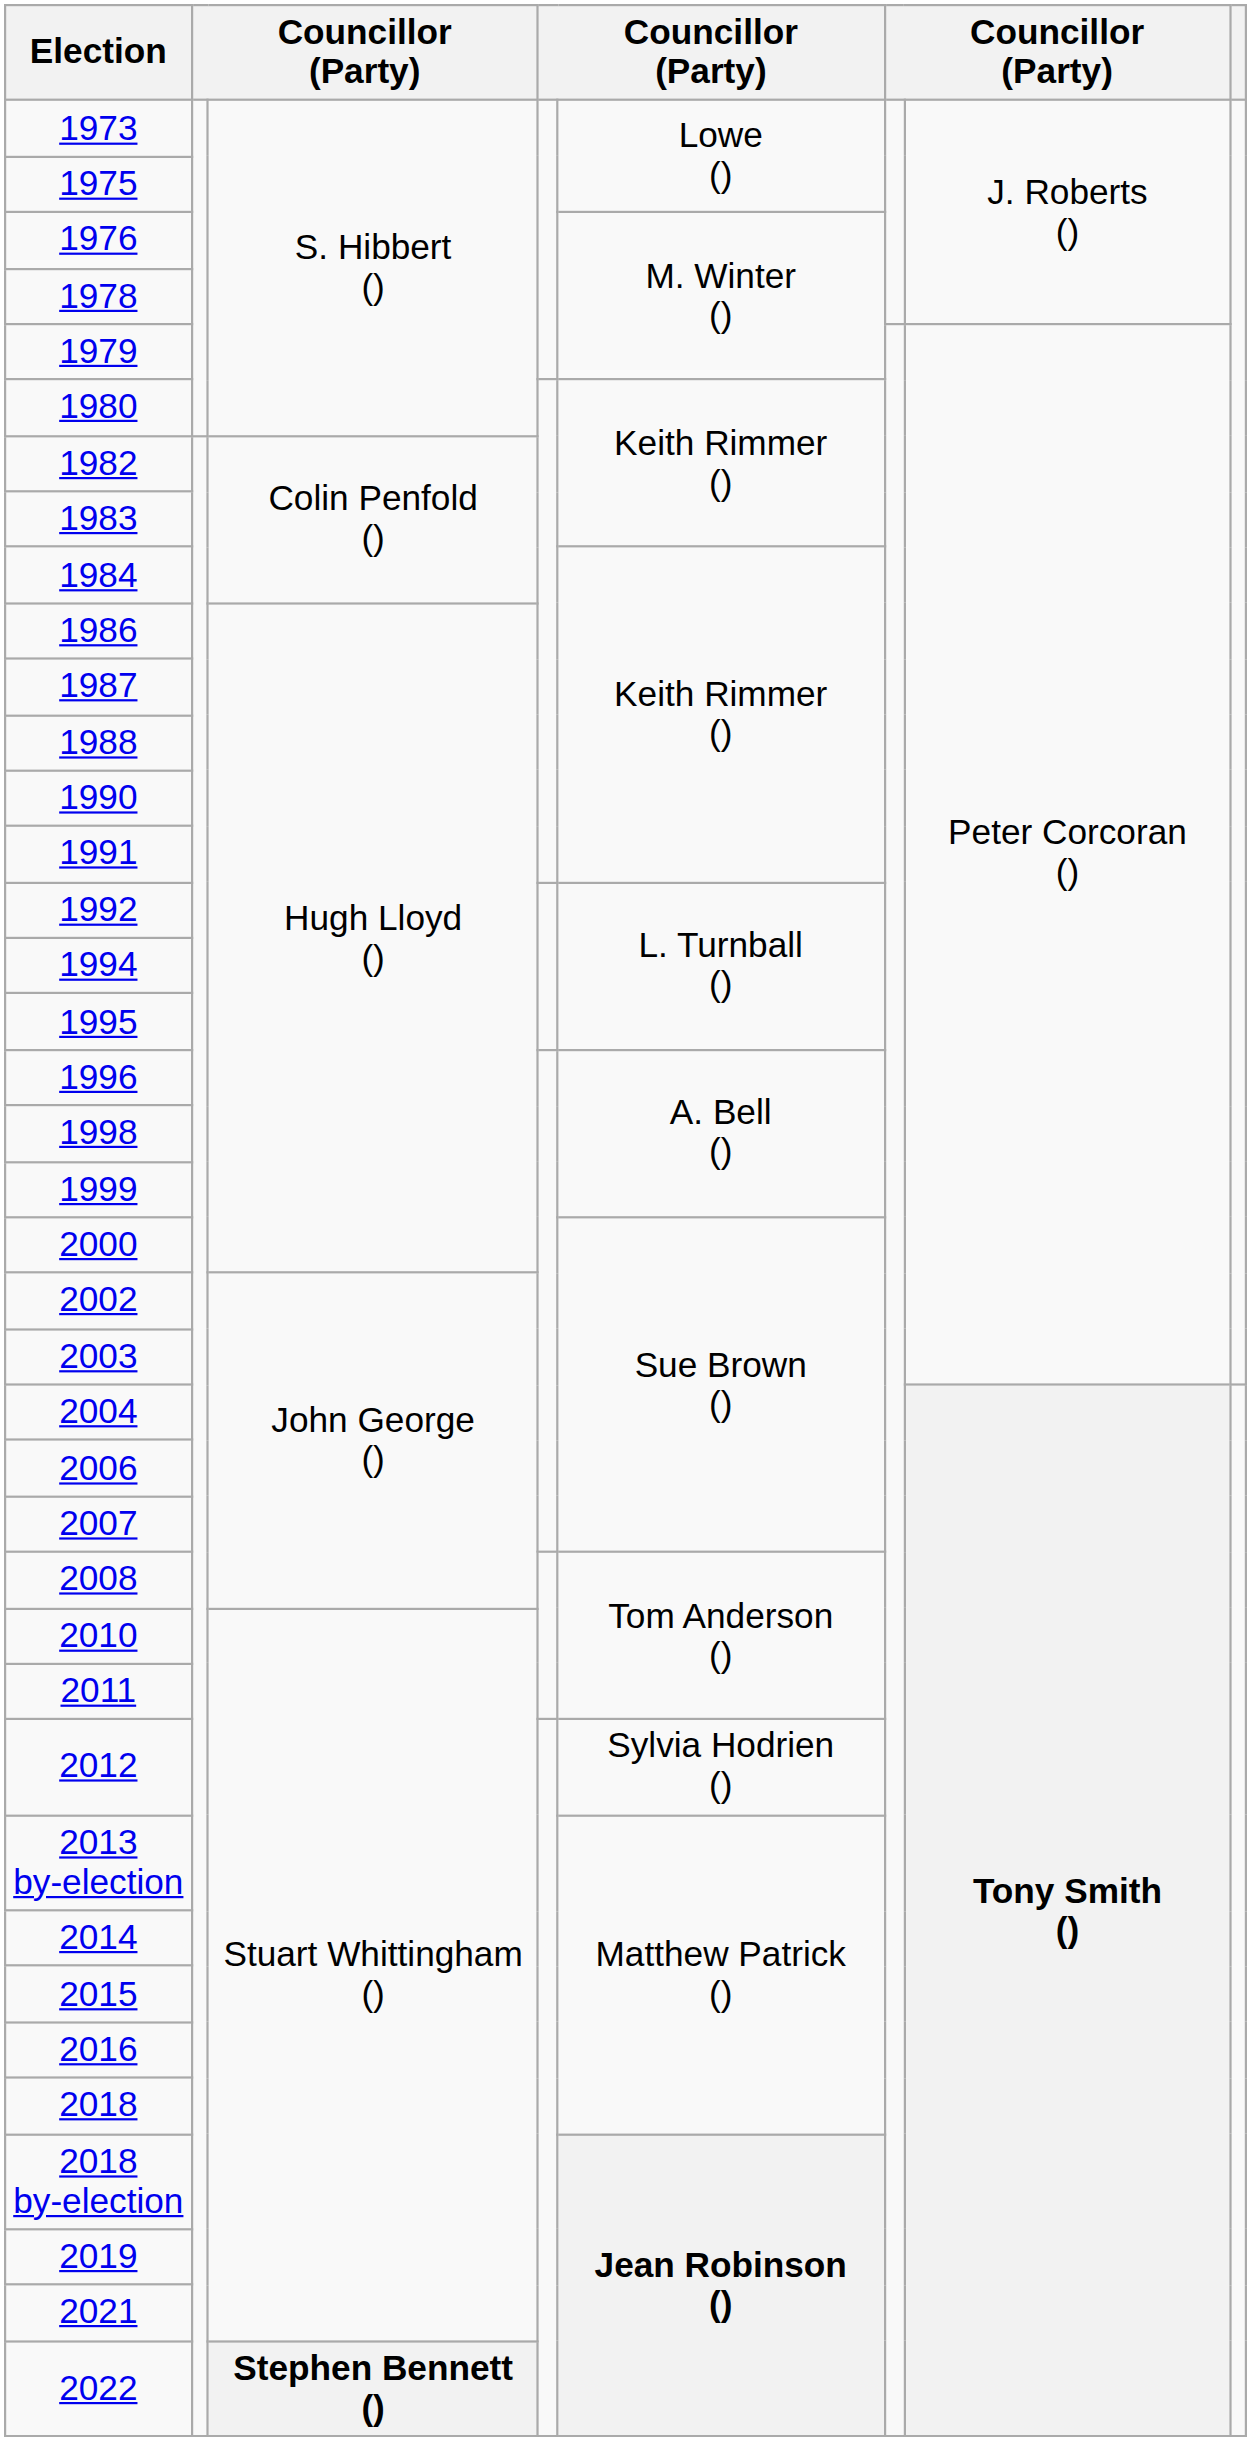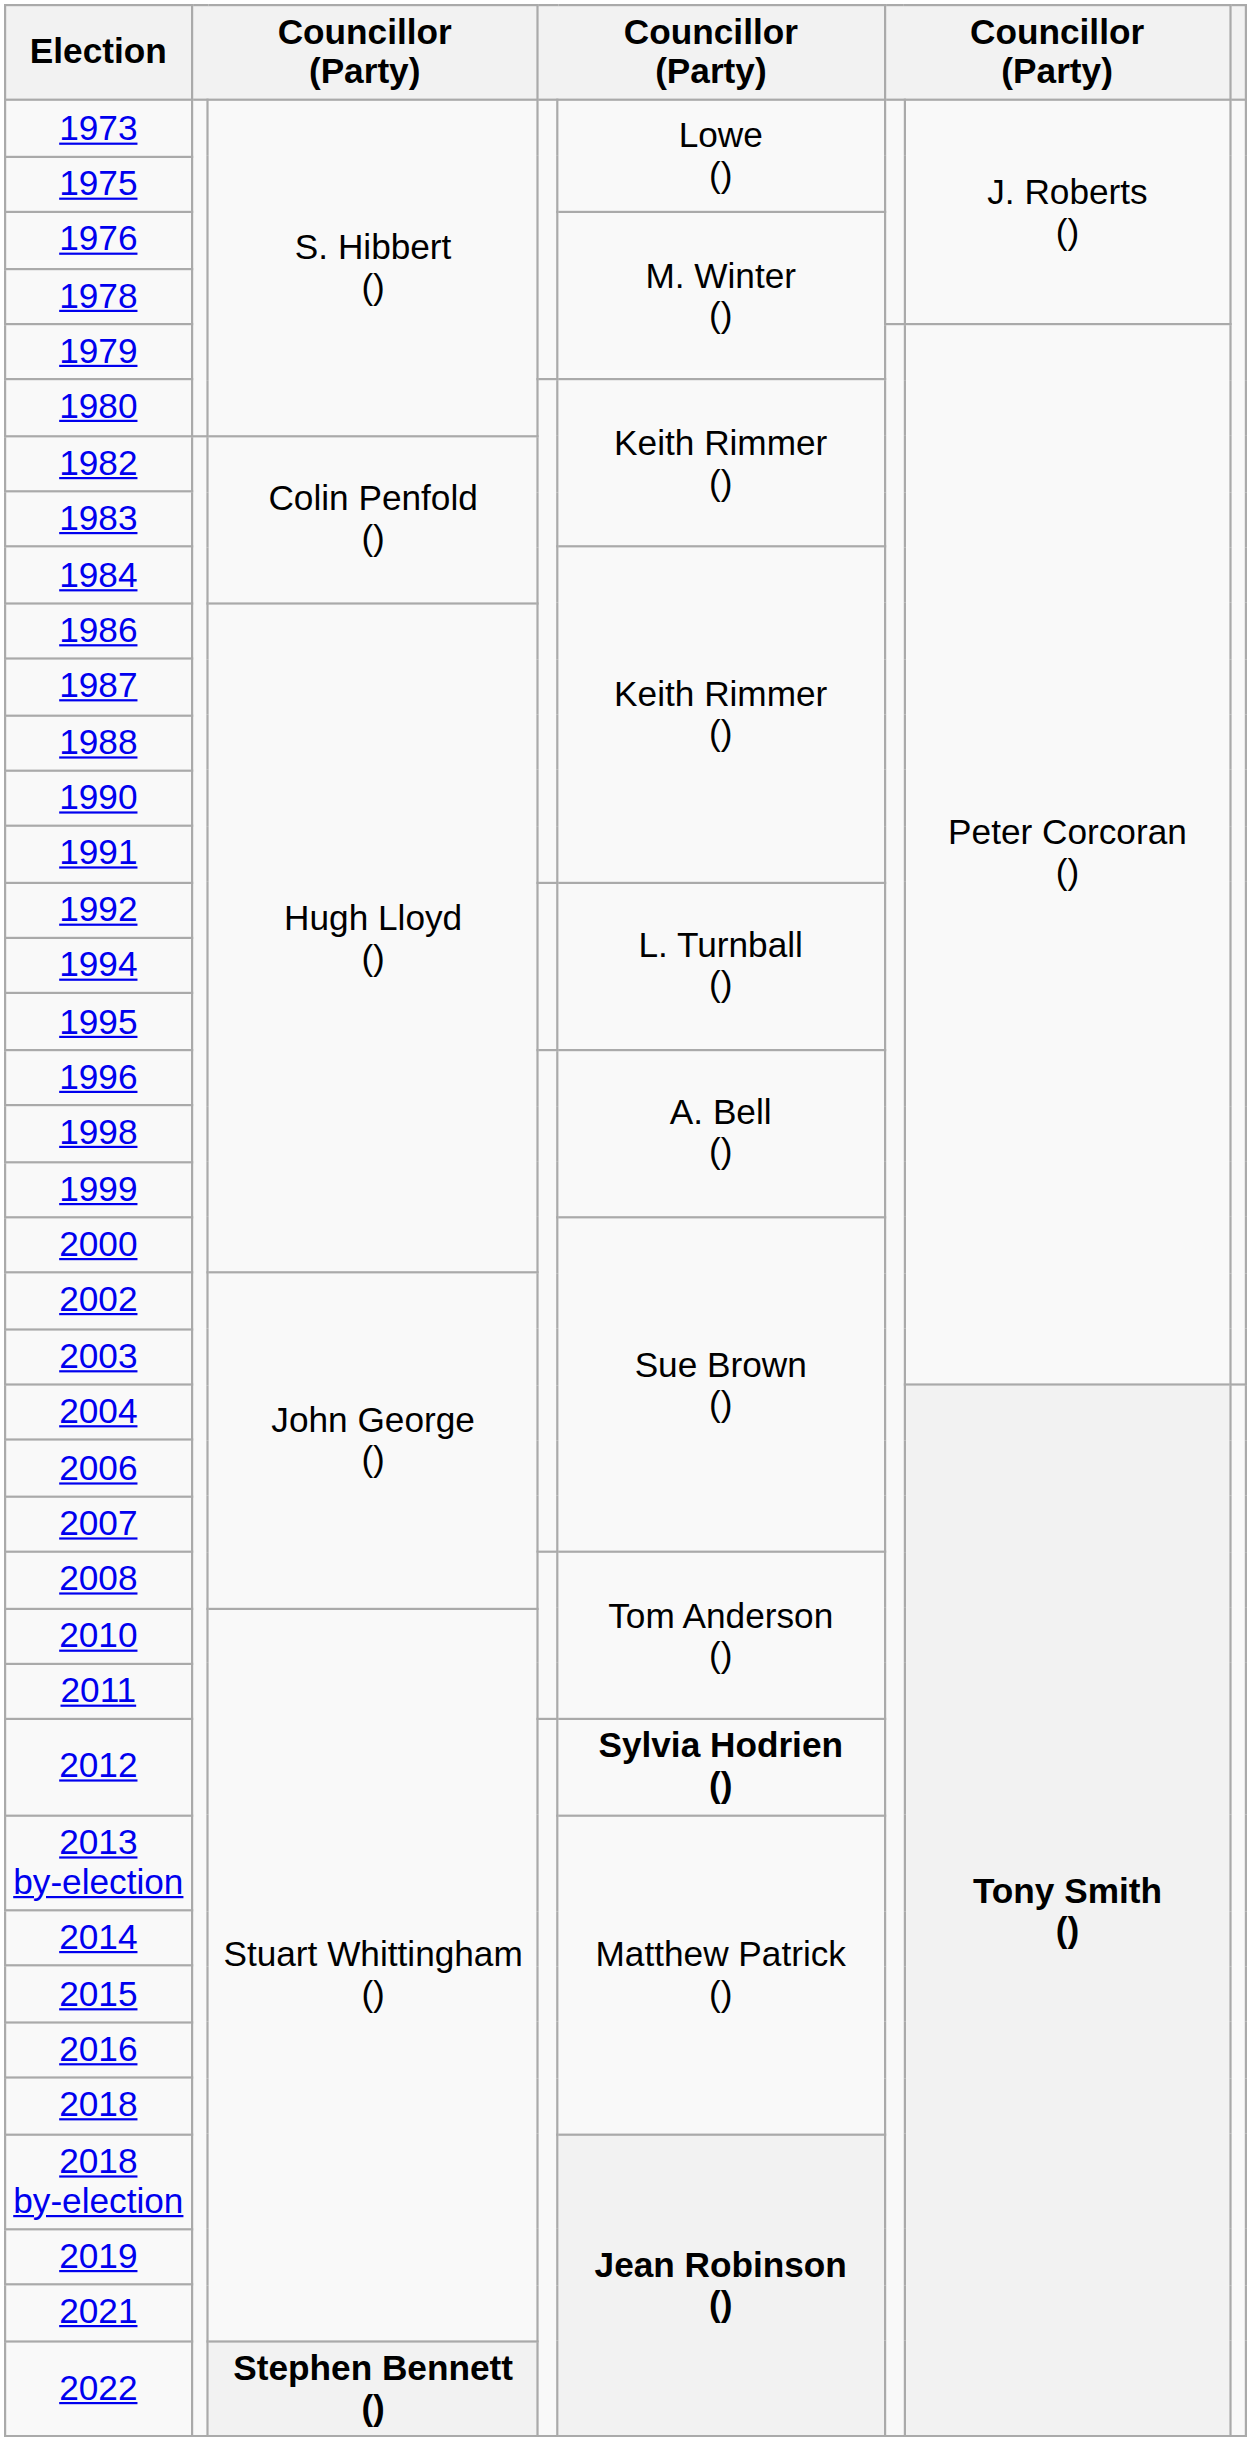2012 | column 5: normal -> bold
